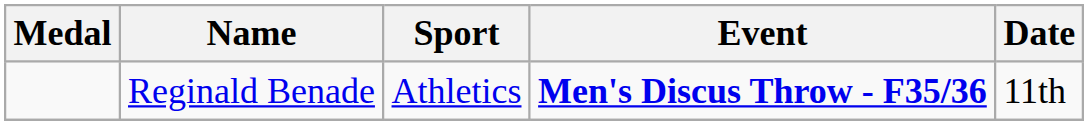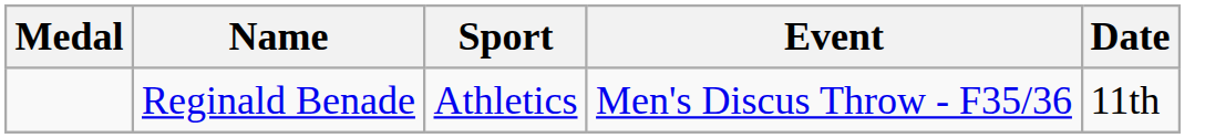Reginald Benade | Event: bold -> normal
